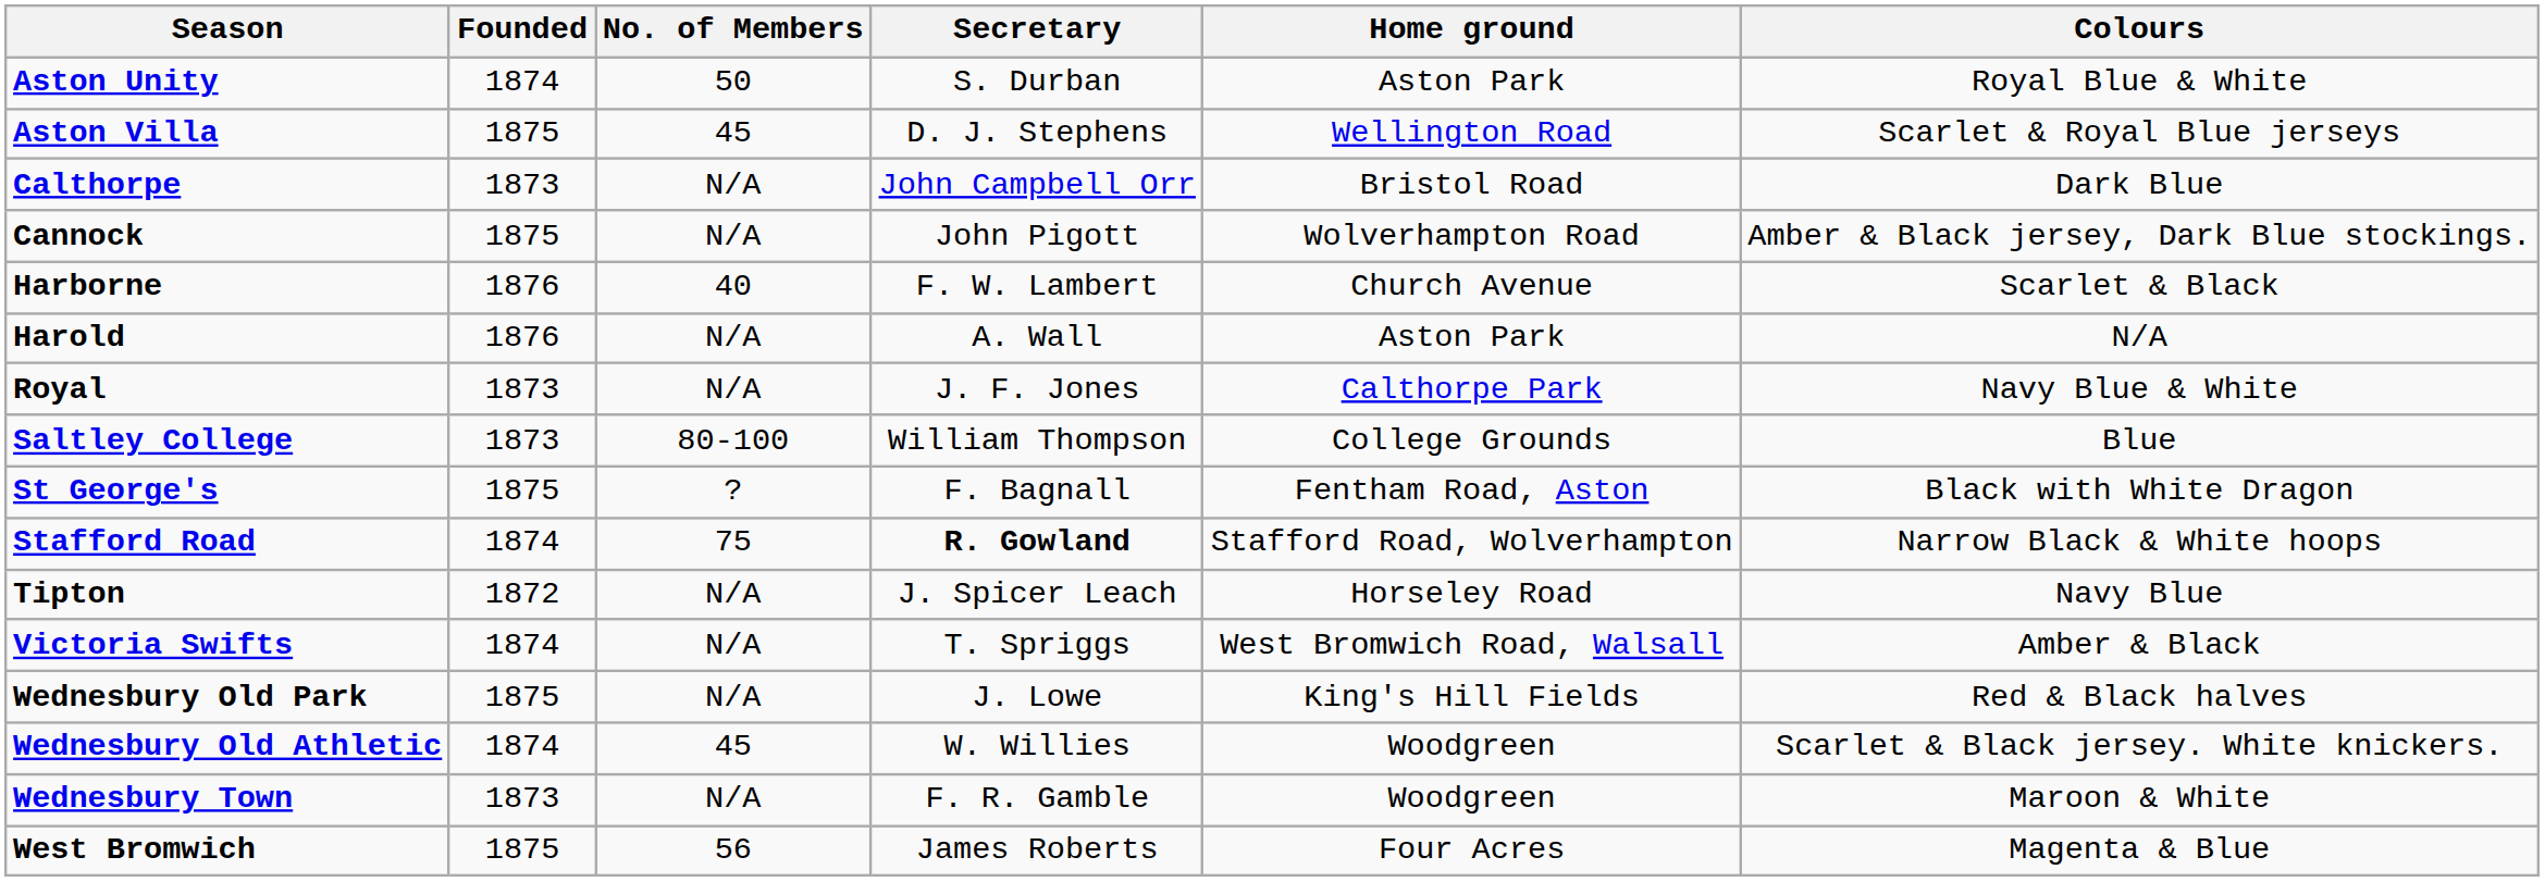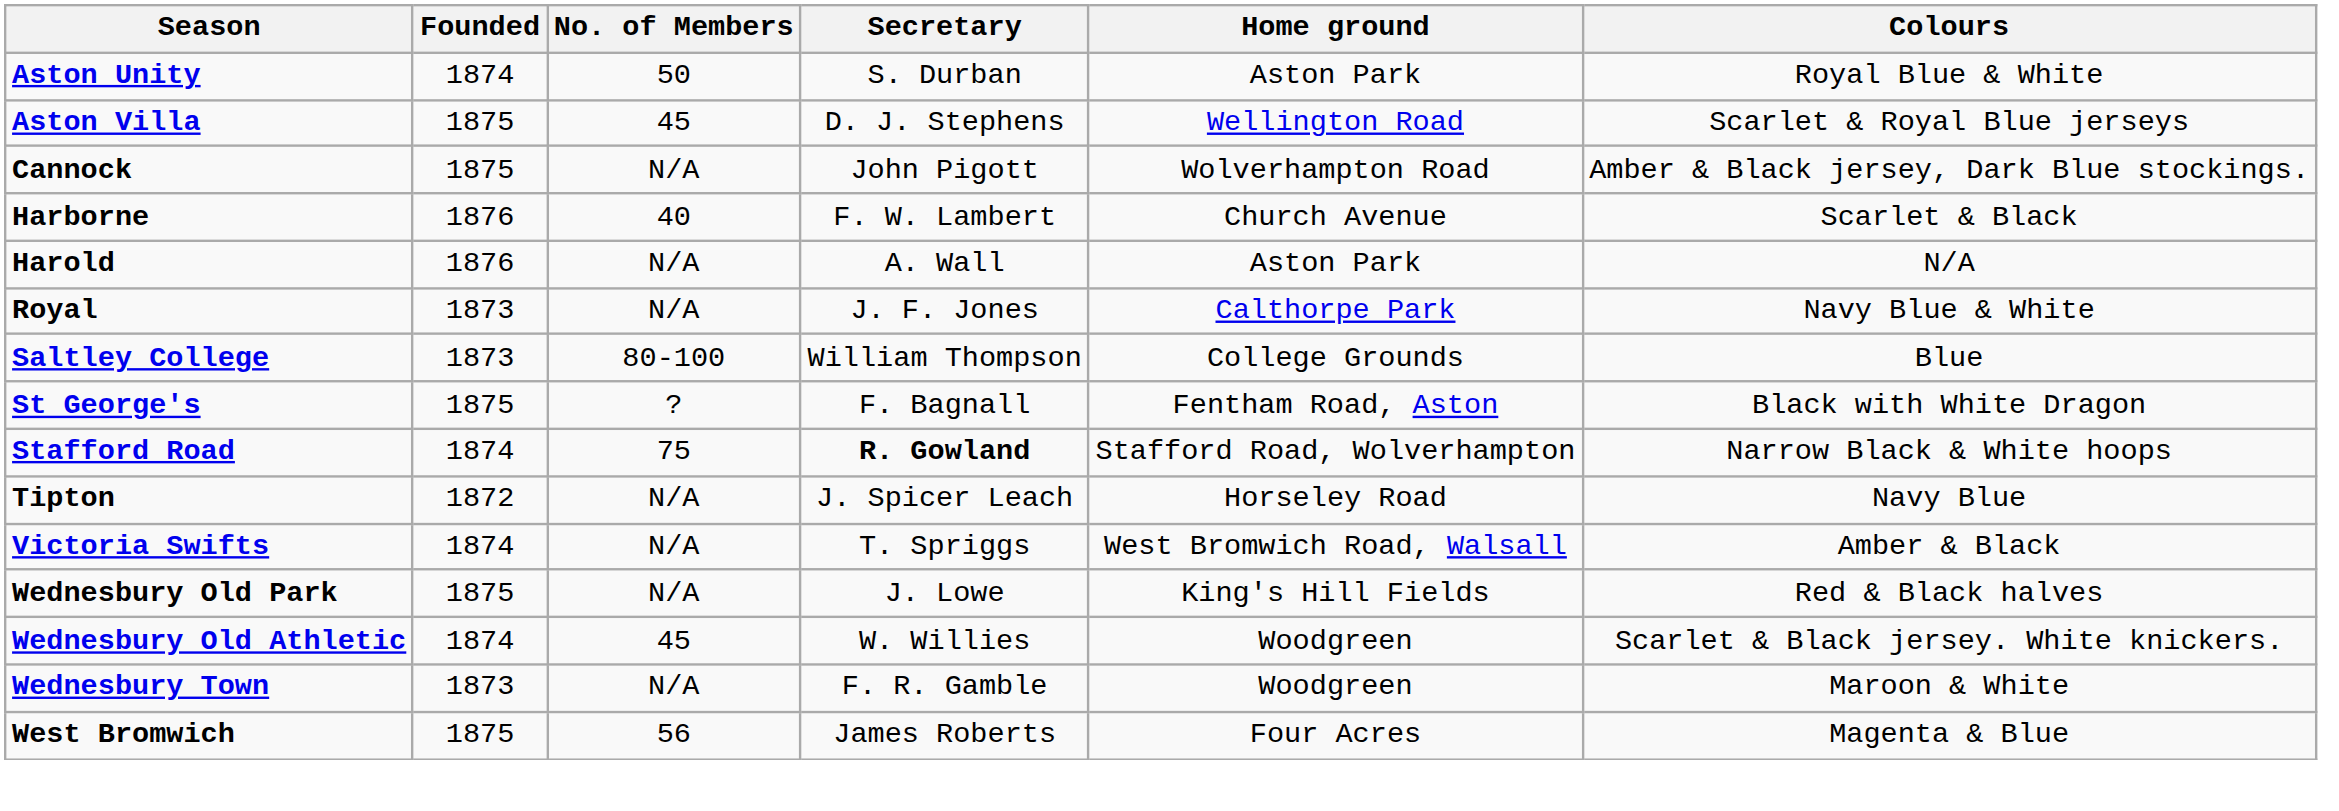- row: Calthorpe | 1873 | N/A | John Campbell Orr | Bristol Road | Dark Blue
